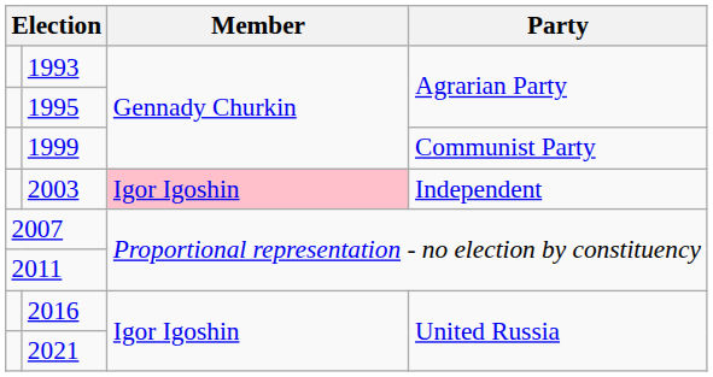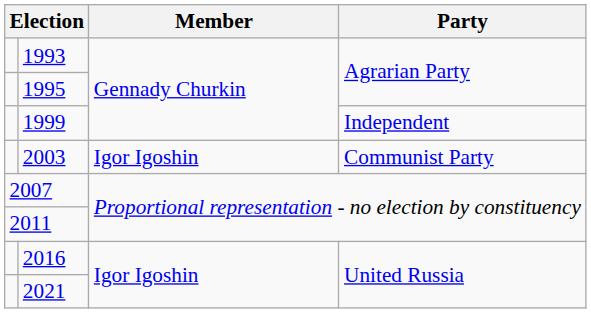1999 | Party: Communist Party -> Independent
2003 | Member: pink background -> no background
2003 | Party: Independent -> Communist Party
